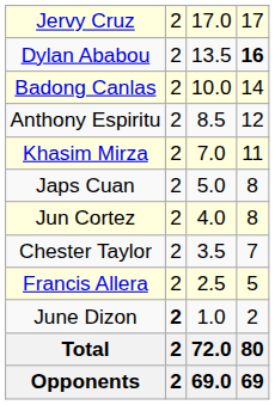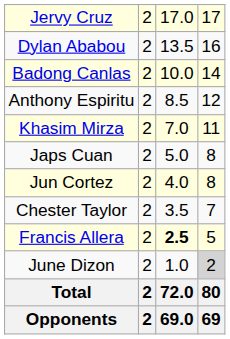Dylan Ababou | column 4: bold -> normal
Francis Allera | column 3: normal -> bold
June Dizon | column 2: bold -> normal
June Dizon | column 4: no background -> lightgrey background
